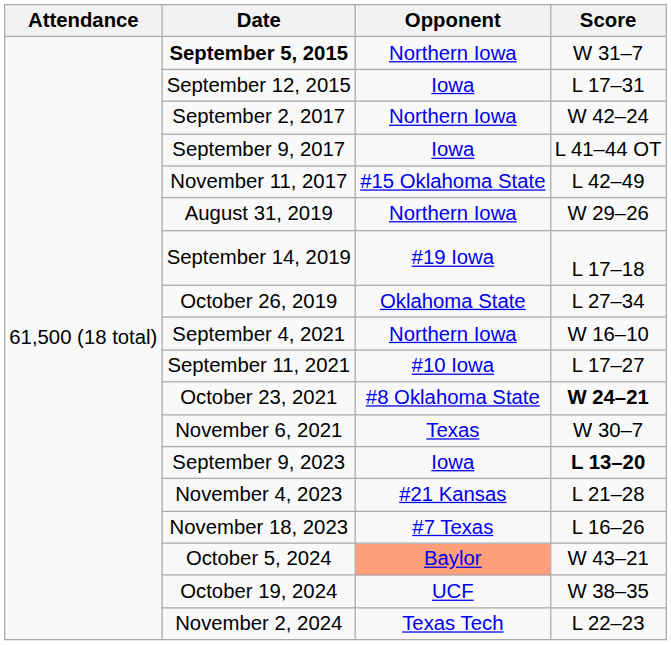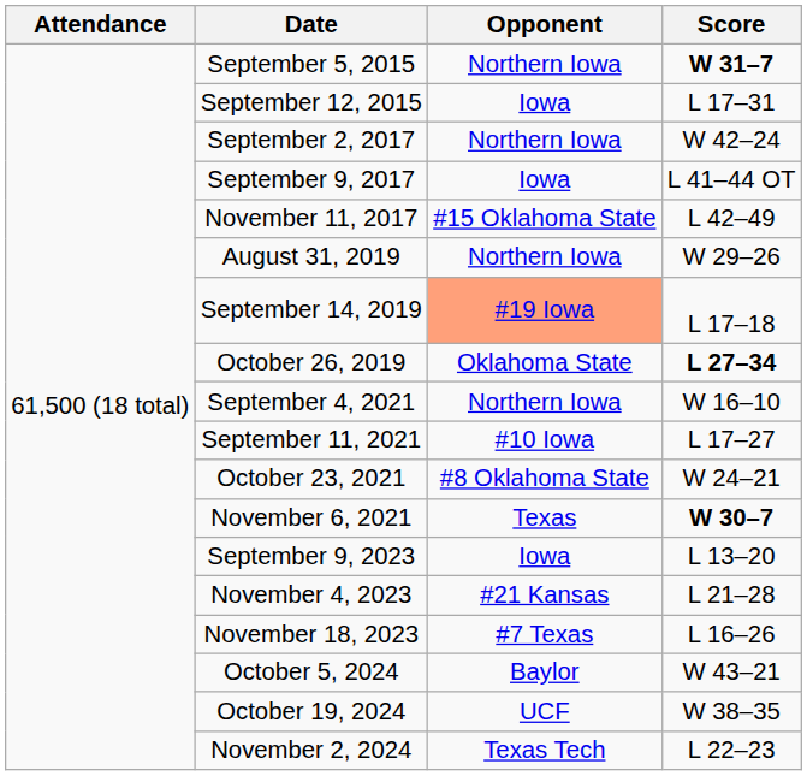row 2 | Date: bold -> normal
row 2 | Score: normal -> bold
row 8 | Opponent: no background -> lightsalmon background
row 9 | Score: normal -> bold
row 12 | Score: bold -> normal
row 13 | Score: normal -> bold
row 14 | Score: bold -> normal
row 17 | Opponent: lightsalmon background -> no background
